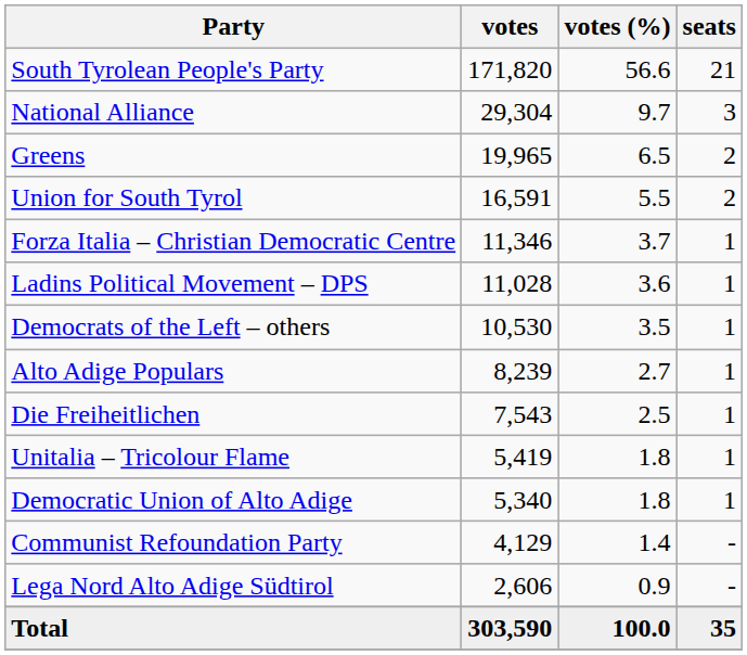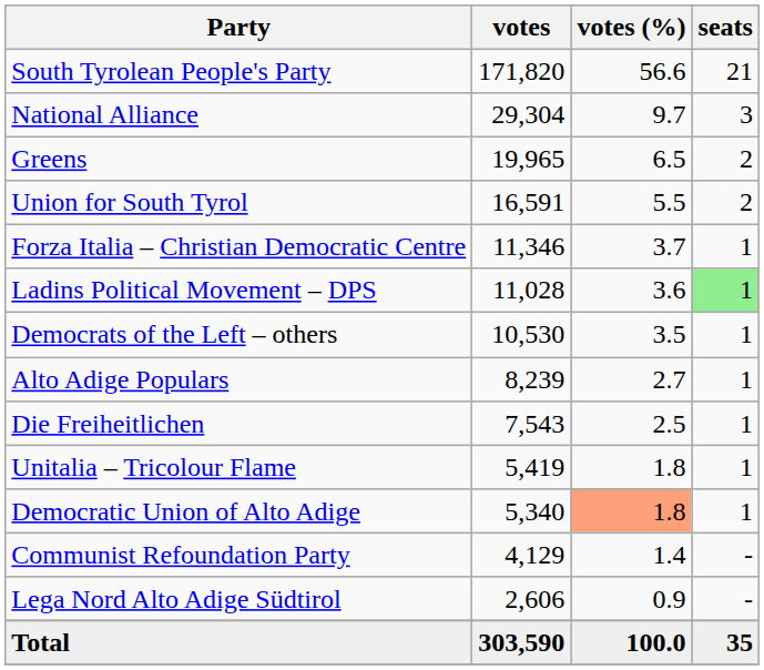Ladins Political Movement – DPS | seats: no background -> lightgreen background
Democratic Union of Alto Adige | votes (%): no background -> lightsalmon background
